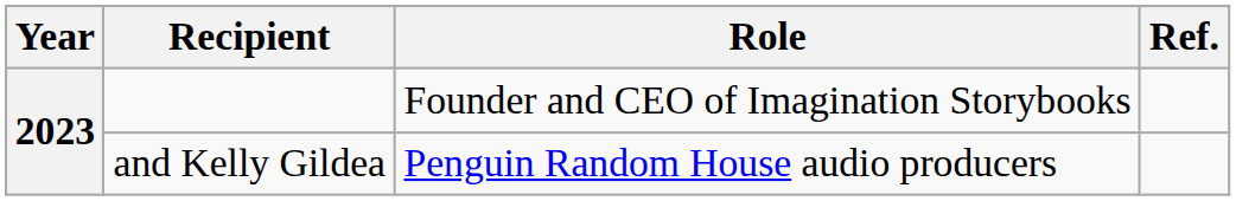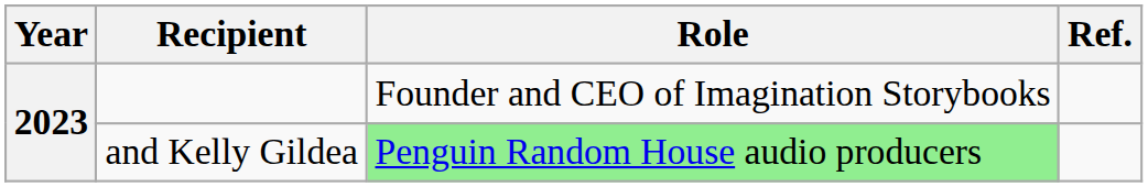and Kelly Gildea | Role: no background -> lightgreen background
